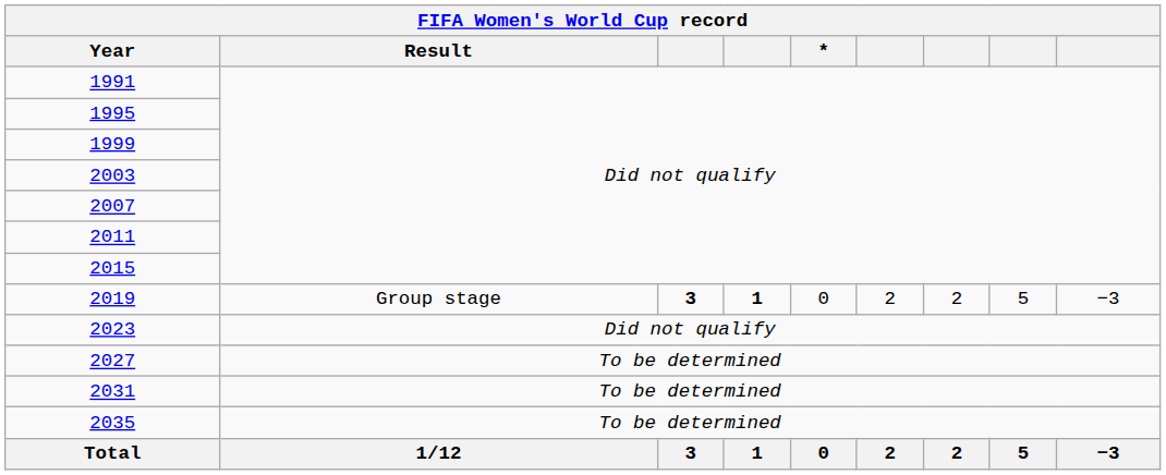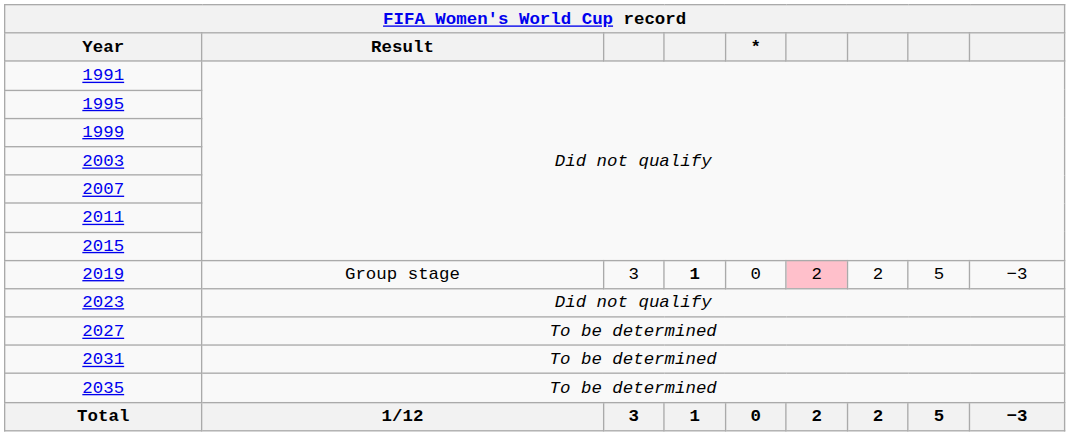2019 | column 3: bold -> normal
2019 | column 6: no background -> pink background
